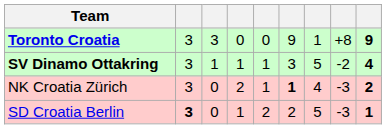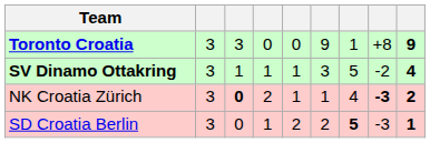NK Croatia Zürich | column 3: normal -> bold
NK Croatia Zürich | column 6: bold -> normal
NK Croatia Zürich | column 8: normal -> bold
SD Croatia Berlin | column 2: bold -> normal
SD Croatia Berlin | column 7: normal -> bold
